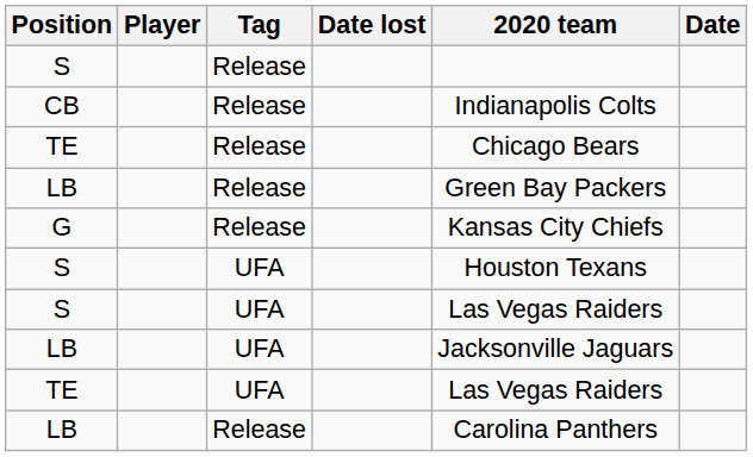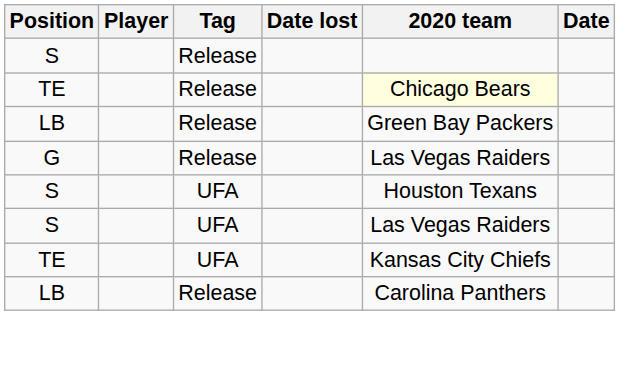- row: CB | Release | Indianapolis Colts
TE / Release | 2020 team: no background -> lightyellow background
G | 2020 team: Kansas City Chiefs -> Las Vegas Raiders
- row: LB | UFA | Jacksonville Jaguars
TE / UFA | 2020 team: Las Vegas Raiders -> Kansas City Chiefs
